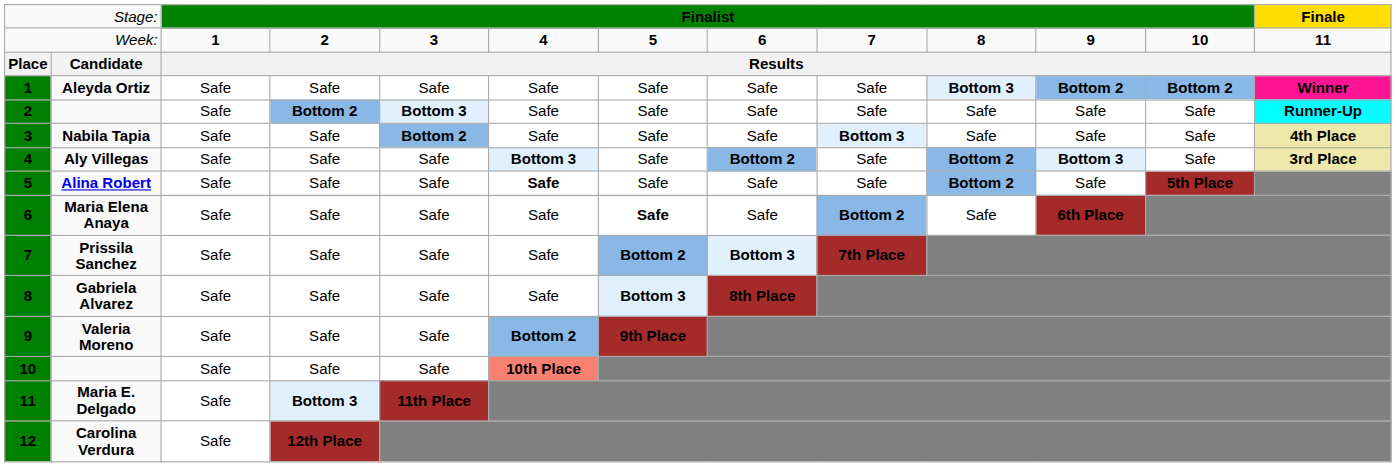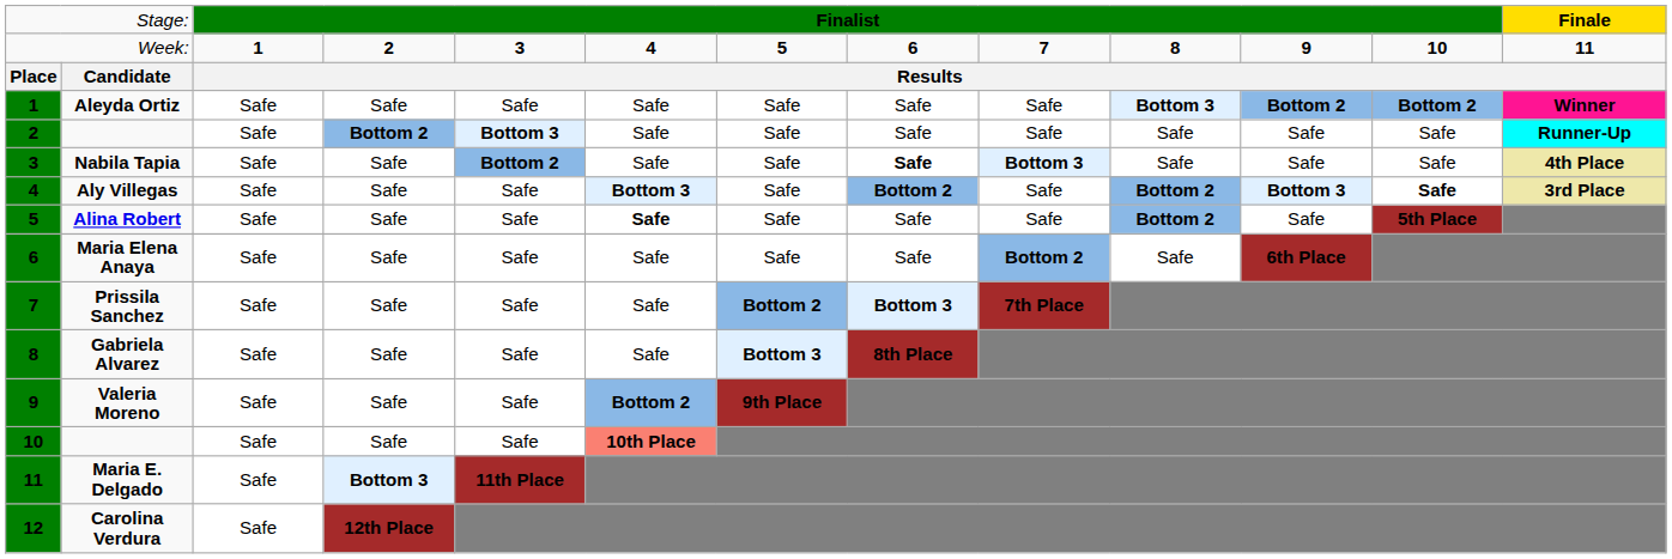Nabila Tapia | column 8: normal -> bold
Aly Villegas | column 12: normal -> bold
Maria Elena Anaya | column 7: bold -> normal
